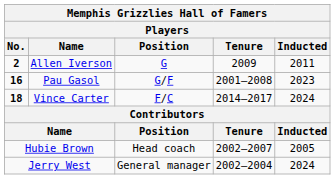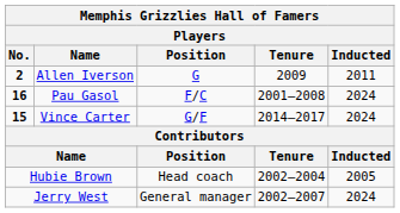Pau Gasol | Position: G/F -> F/C
Pau Gasol | Inducted: 2023 -> 2024
Vince Carter | No.: 18 -> 15
Vince Carter | Position: F/C -> G/F
Hubie Brown | Tenure: 2002–2007 -> 2002–2004
Jerry West | Tenure: 2002–2004 -> 2002–2007
